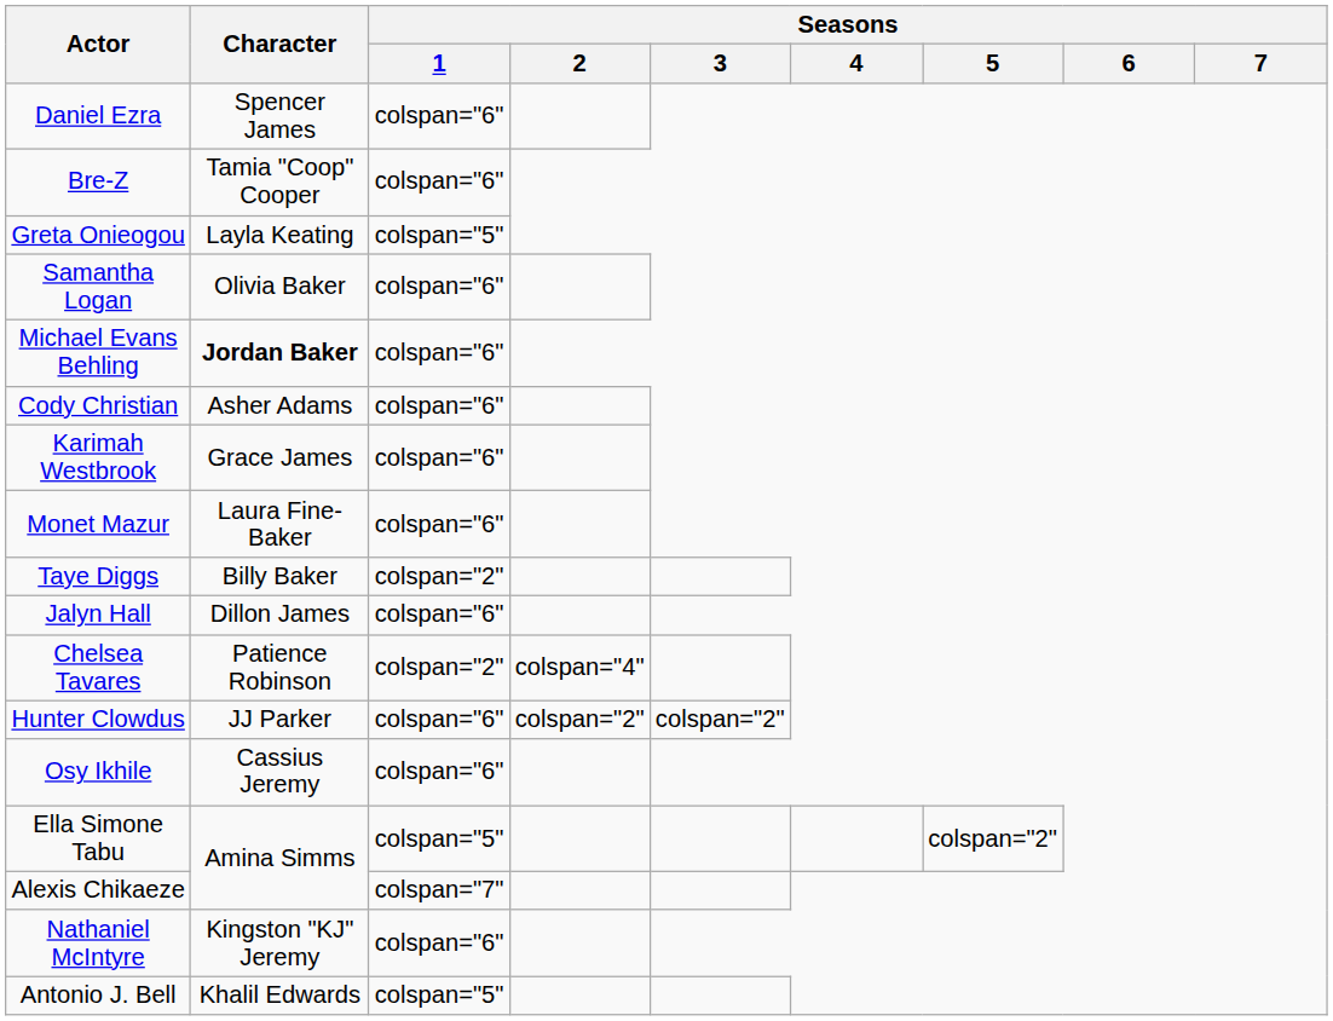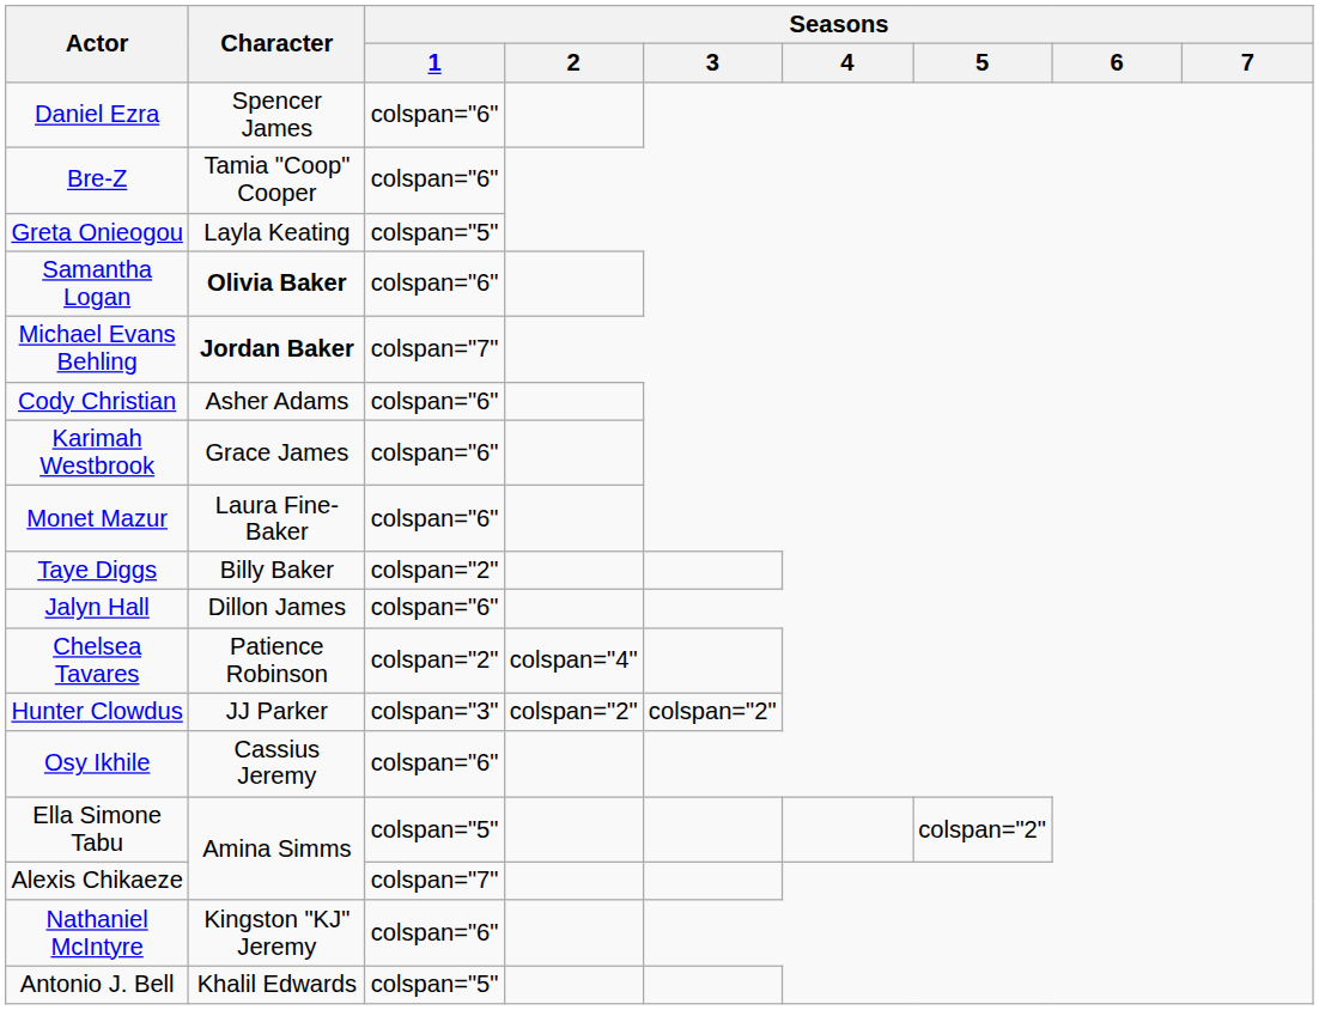Samantha Logan | Character: normal -> bold
Michael Evans Behling | Seasons / 1: colspan="6" -> colspan="7"
Hunter Clowdus | Seasons / 1: colspan="6" -> colspan="3"
